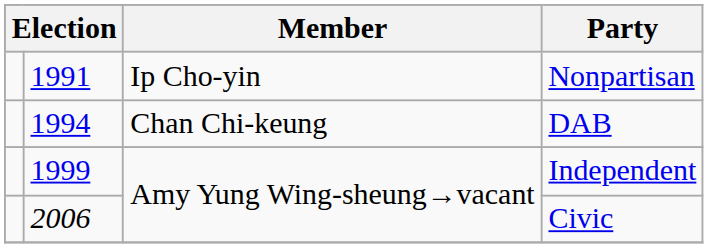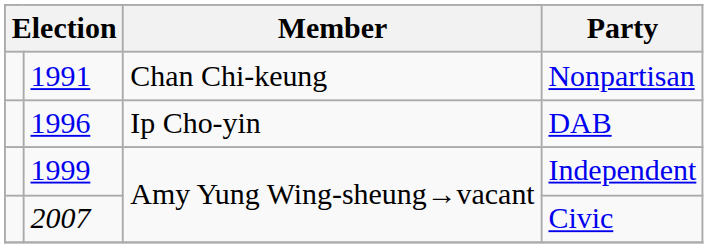Nonpartisan | Member: Ip Cho-yin -> Chan Chi-keung
DAB | column 2: 1994 -> 1996
DAB | Member: Chan Chi-keung -> Ip Cho-yin
Civic | column 2: 2006 -> 2007
